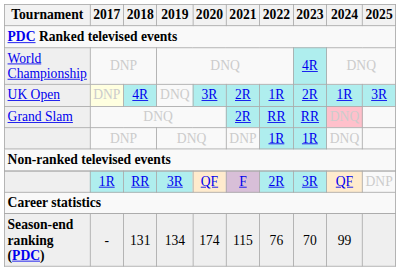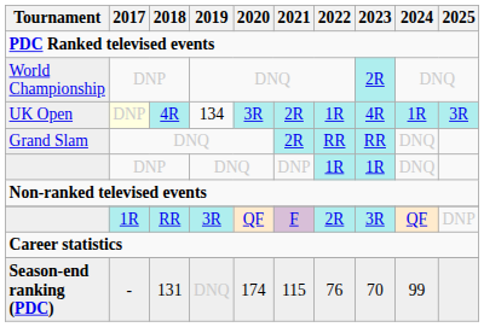World Championship | 2023: 4R -> 2R
UK Open | 2019: DNQ -> 134
UK Open | 2023: 2R -> 4R
Grand Slam | 2024: pink background -> no background
Season-end ranking (PDC) | 2019: 134 -> DNQ
